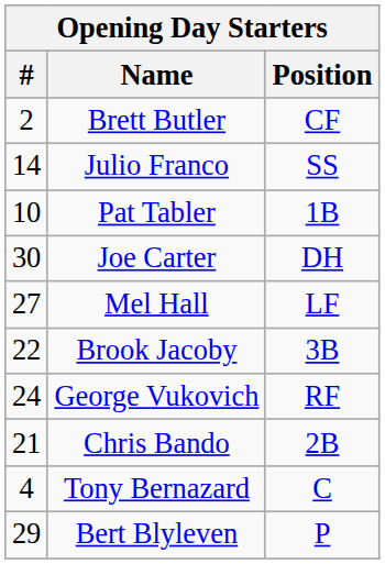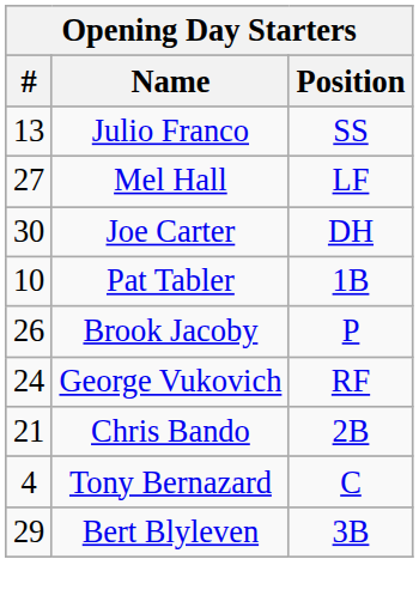- row: 2 | Brett Butler | CF
Julio Franco | #: 14 -> 13
rows swapped: Mel Hall <-> Pat Tabler
Brook Jacoby | #: 22 -> 26
Brook Jacoby | Position: 3B -> P
Bert Blyleven | Position: P -> 3B
